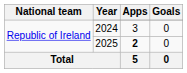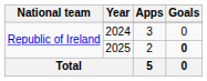2025 | Apps: bold -> normal
2025 | Goals: normal -> bold
